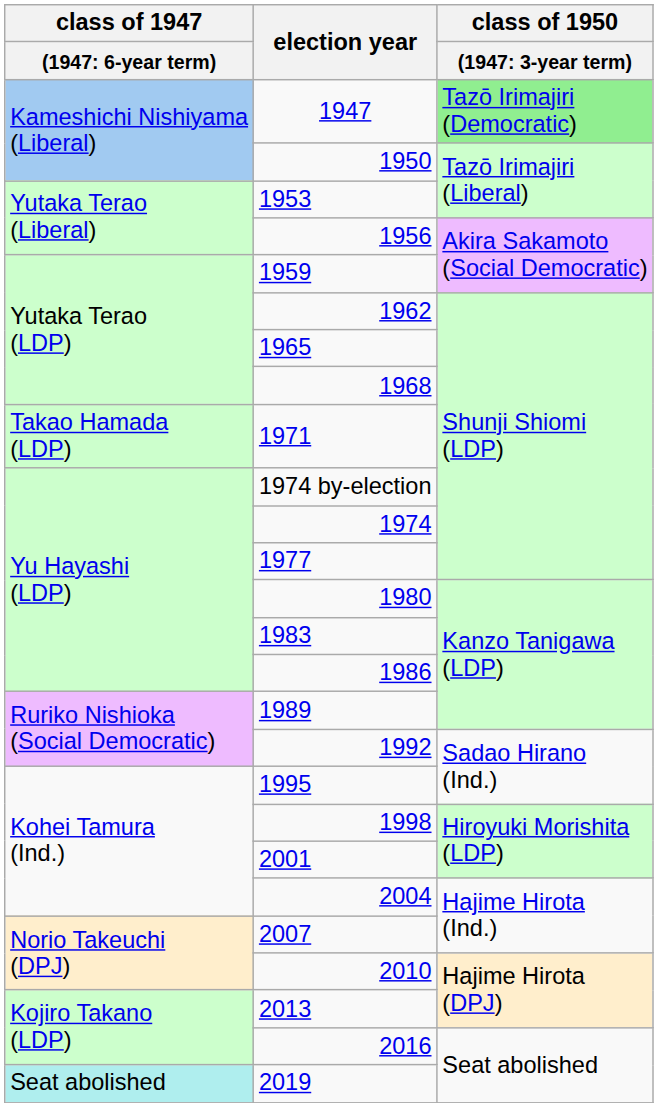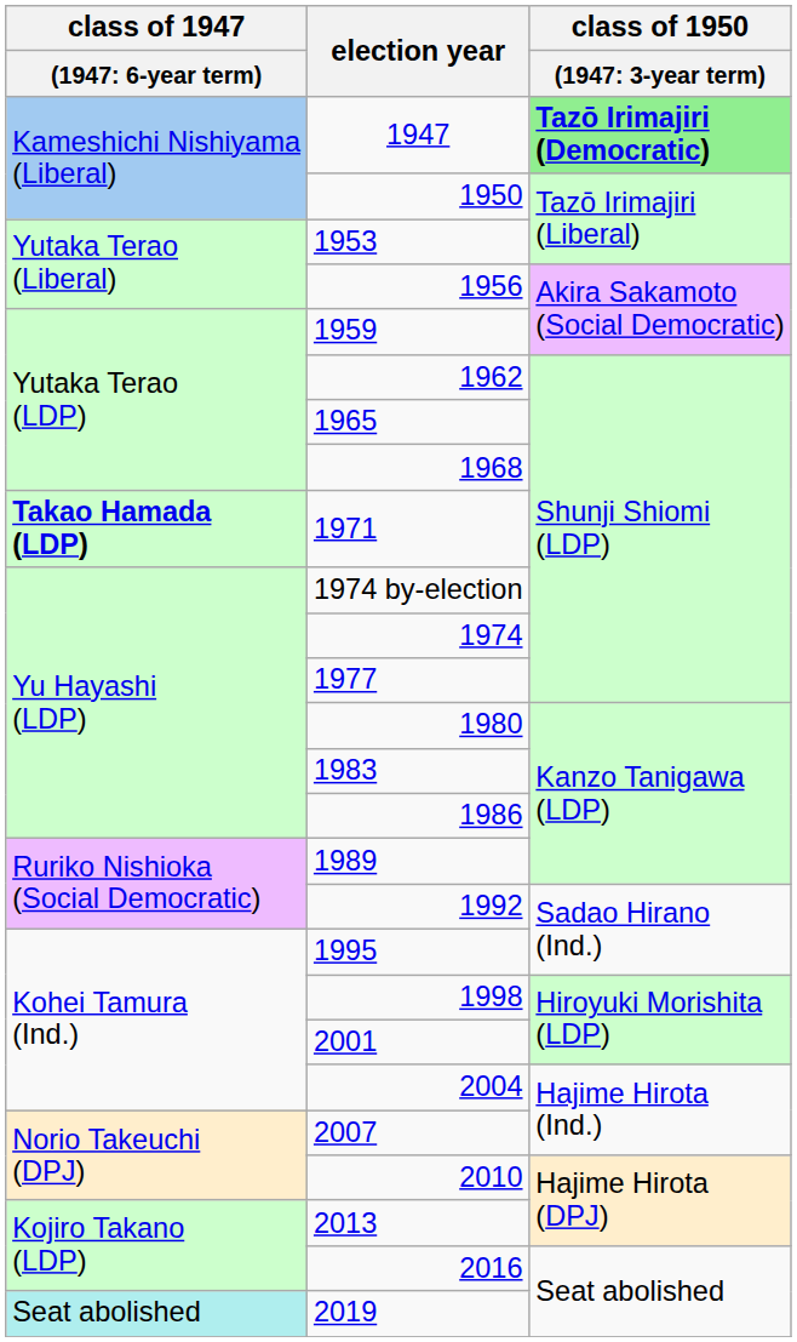1947 | column 3: normal -> bold
1971 | column 1: normal -> bold
